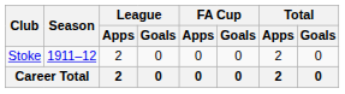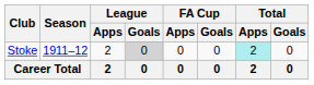Stoke | League / Goals: no background -> lightgrey background
Stoke | Total / Apps: no background -> paleturquoise background
